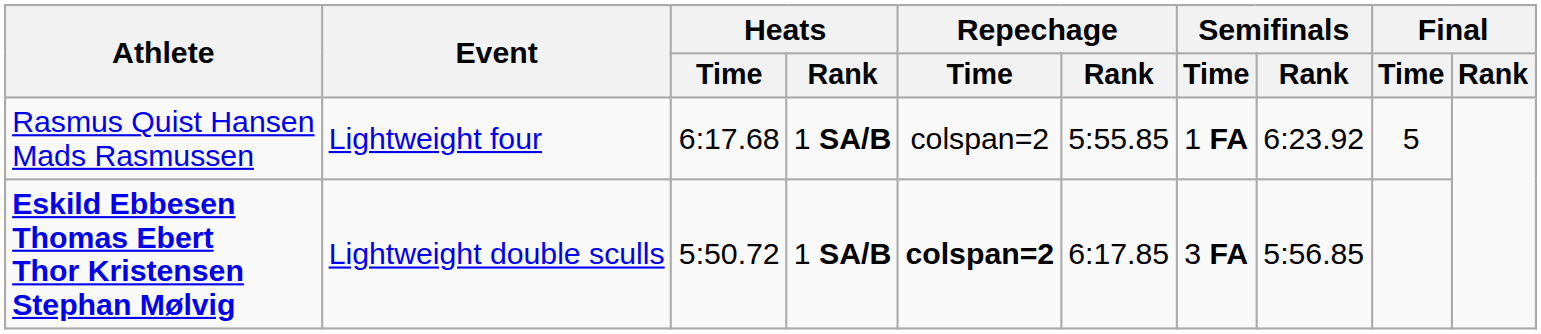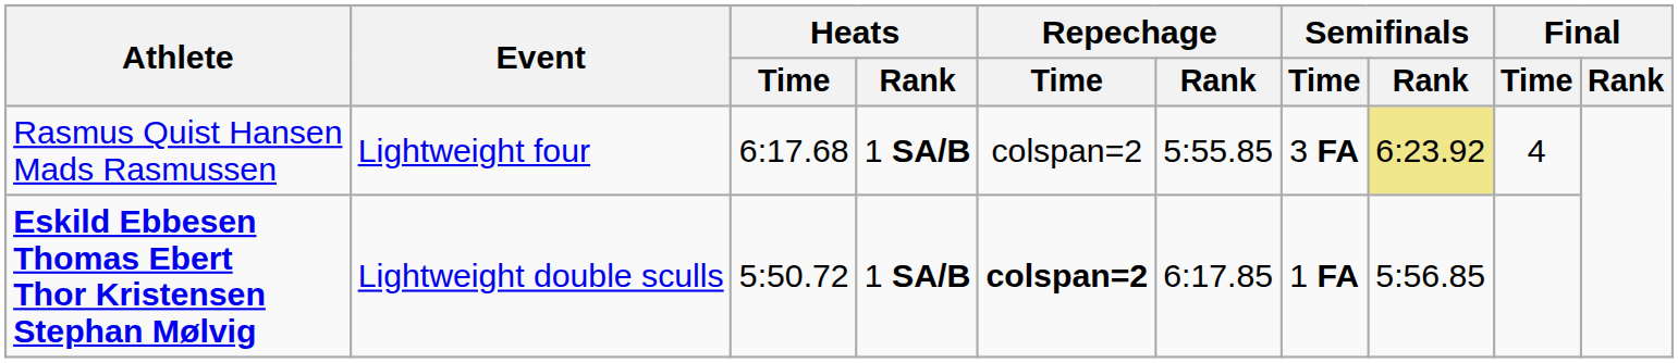Rasmus Quist Hansen Mads Rasmussen | Semifinals / Time: 1 FA -> 3 FA
Rasmus Quist Hansen Mads Rasmussen | Semifinals / Rank: no background -> khaki background
Rasmus Quist Hansen Mads Rasmussen | Final / Time: 5 -> 4
Eskild Ebbesen Thomas Ebert Thor Kristensen Stephan Mølvig | Semifinals / Time: 3 FA -> 1 FA
